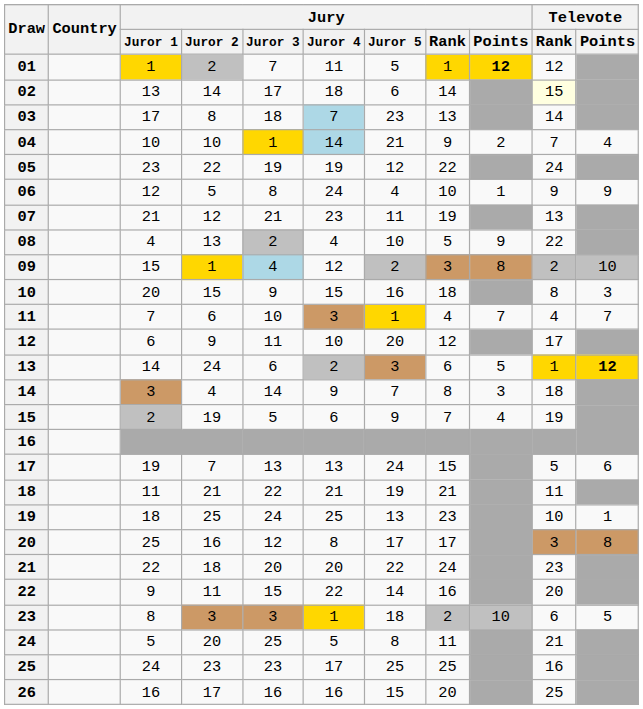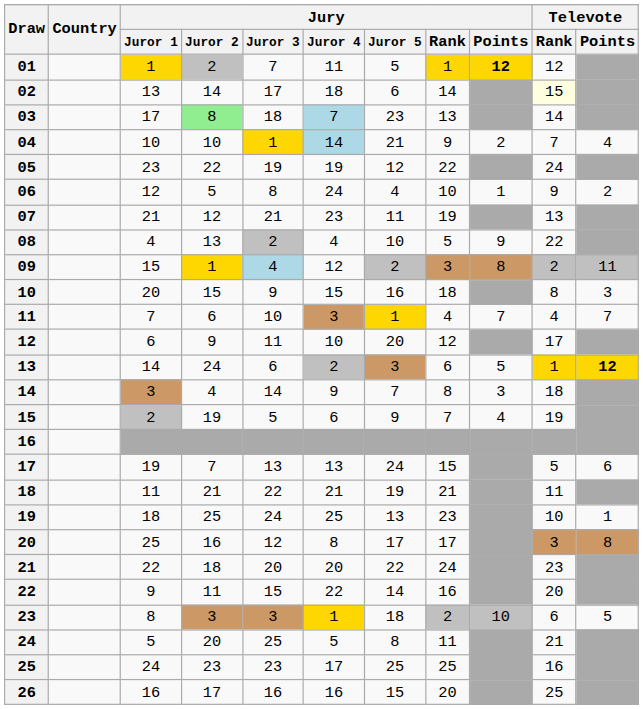03 | Jury / Juror 2: no background -> lightgreen background
06 | Televote / Points: 9 -> 2
09 | Televote / Points: 10 -> 11
